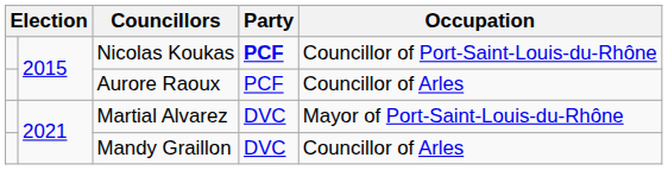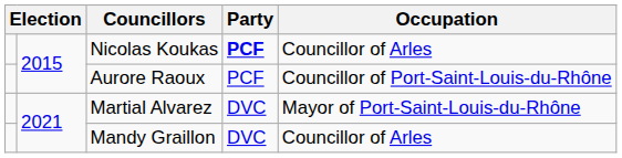Nicolas Koukas | Occupation: Councillor of Port-Saint-Louis-du-Rhône -> Councillor of Arles
Aurore Raoux | Occupation: Councillor of Arles -> Councillor of Port-Saint-Louis-du-Rhône
